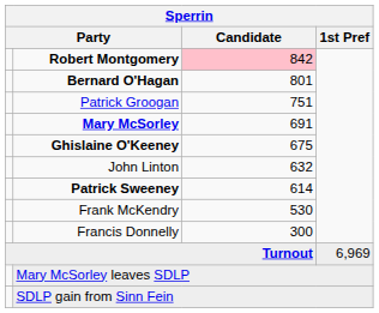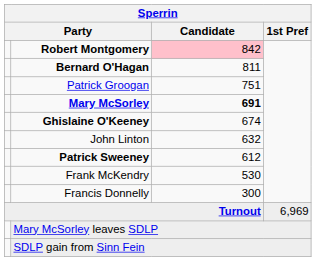Bernard O'Hagan | Candidate: 801 -> 811
Mary McSorley | Candidate: normal -> bold
Ghislaine O'Keeney | Candidate: 675 -> 674
Patrick Sweeney | Candidate: 614 -> 612
